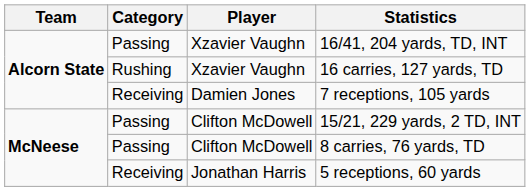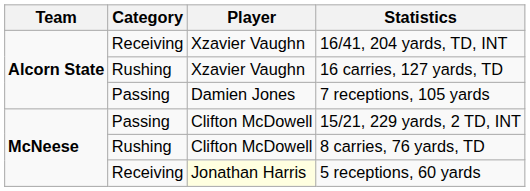16/41, 204 yards, TD, INT | Category: Passing -> Receiving
7 receptions, 105 yards | Category: Receiving -> Passing
8 carries, 76 yards, TD | Category: Passing -> Rushing
5 receptions, 60 yards | Player: no background -> lightyellow background
